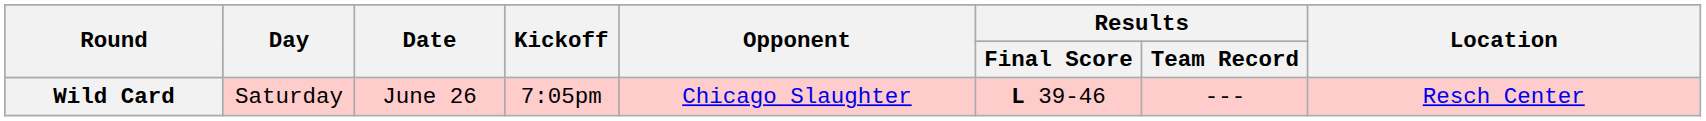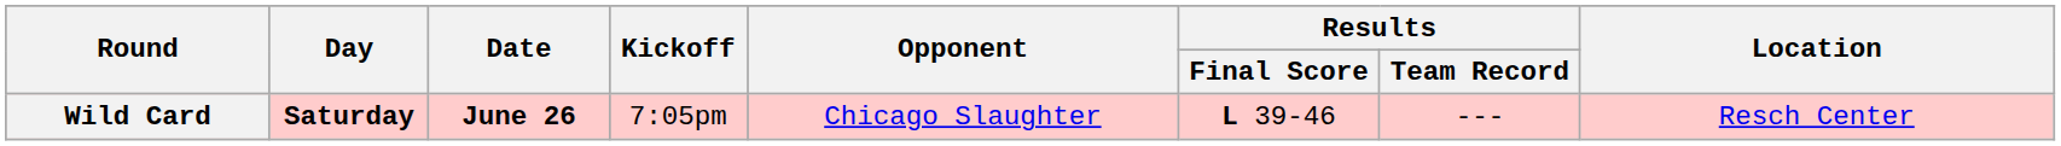Wild Card | Day: normal -> bold
Wild Card | Date: normal -> bold
